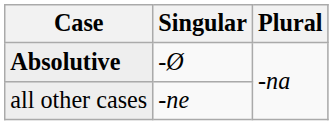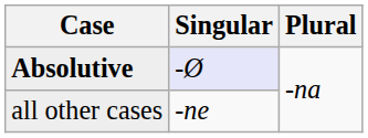Absolutive | Singular: no background -> lavender background
